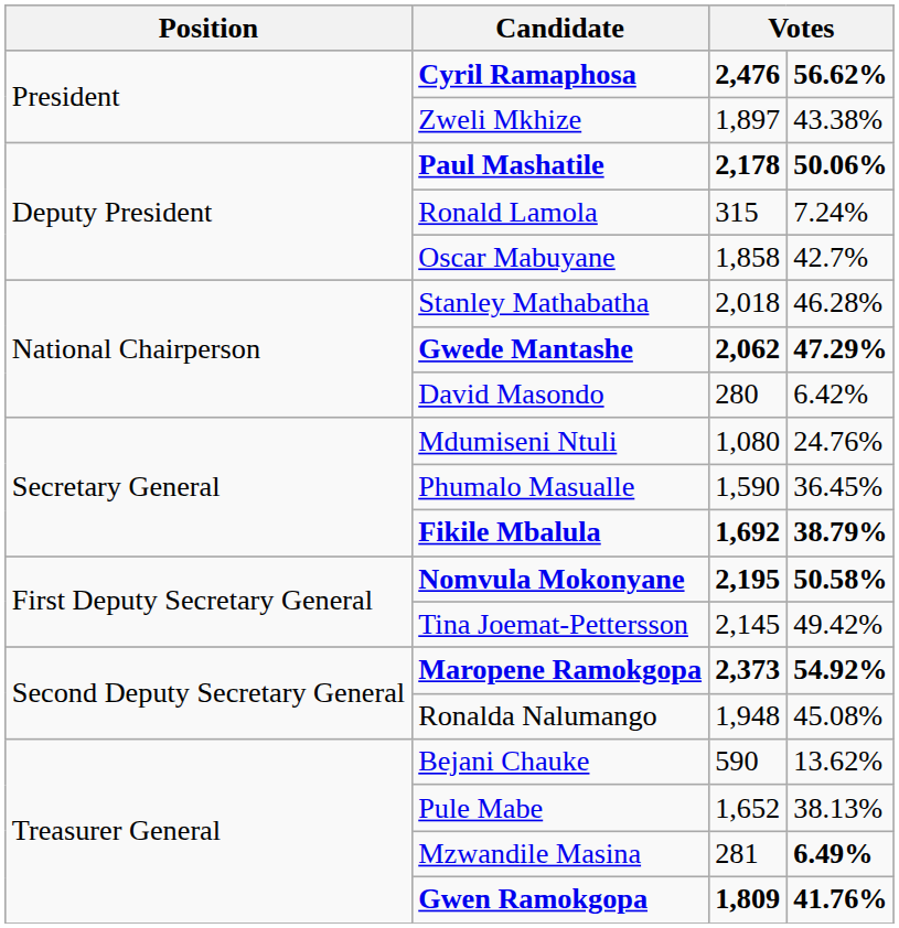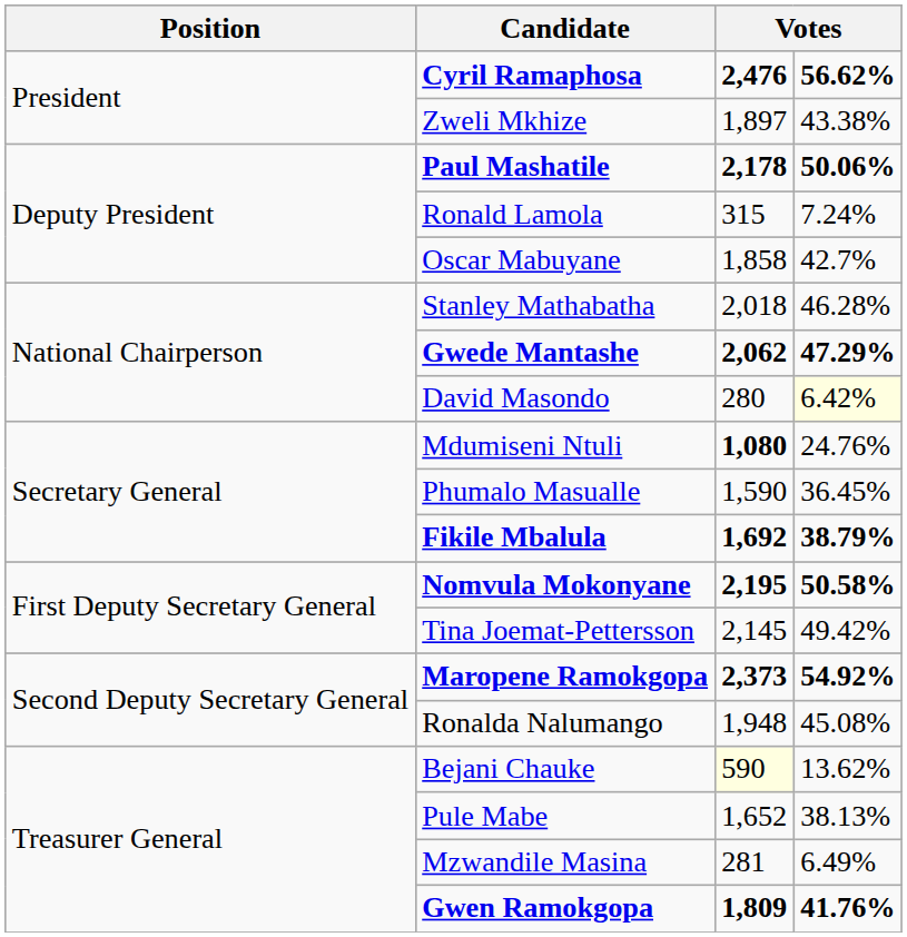David Masondo | column 4: no background -> lightyellow background
Mdumiseni Ntuli | column 3: normal -> bold
Bejani Chauke | column 3: no background -> lightyellow background
Mzwandile Masina | column 4: bold -> normal
